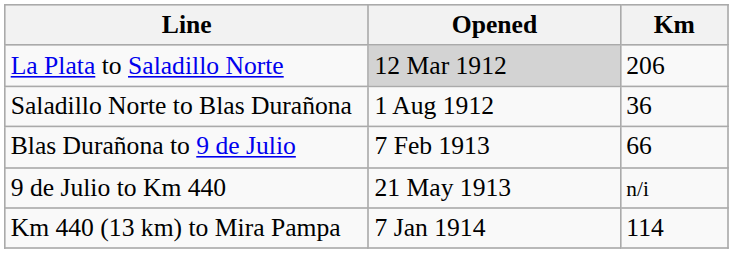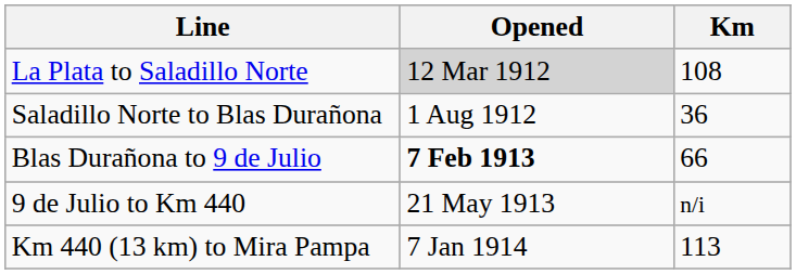La Plata to Saladillo Norte | Km: 206 -> 108
Blas Durañona to 9 de Julio | Opened: normal -> bold
Km 440 (13 km) to Mira Pampa | Km: 114 -> 113
